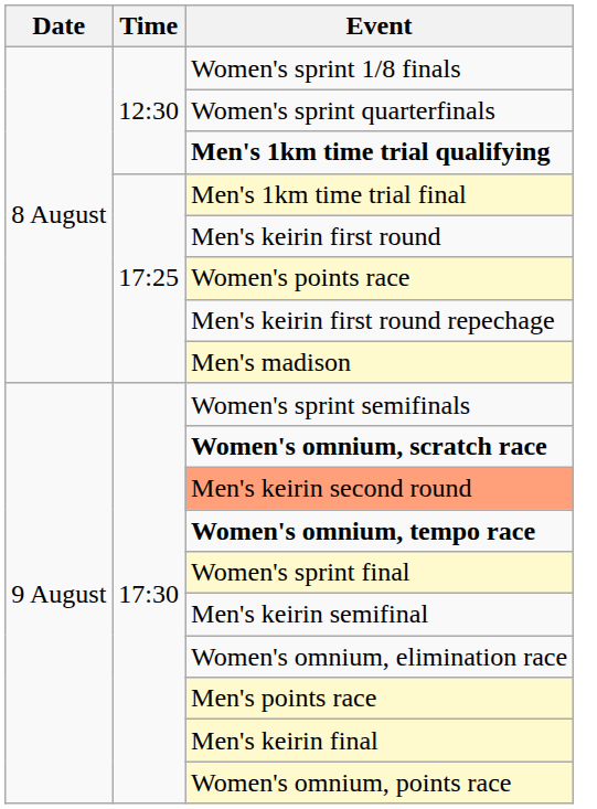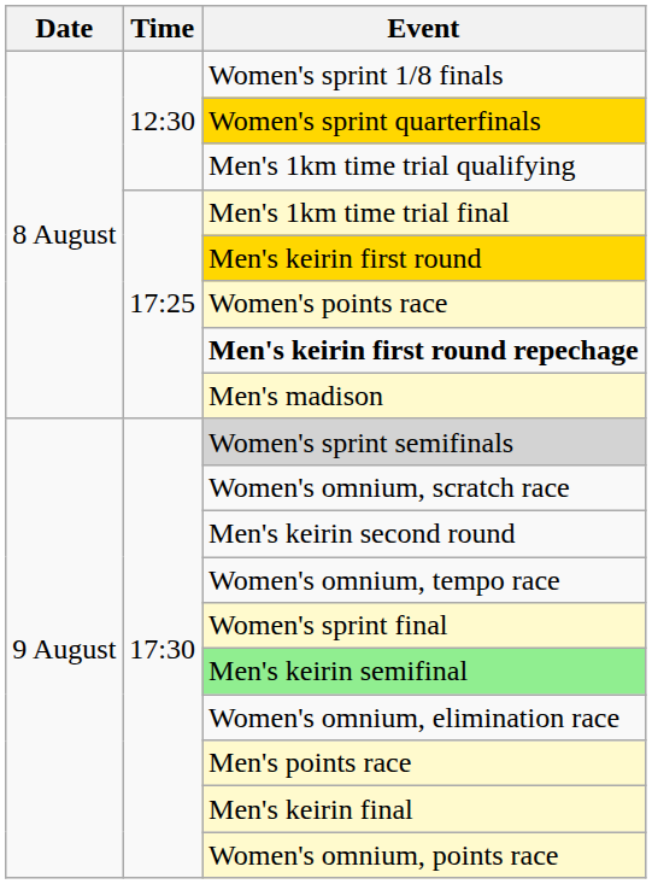Women's sprint quarterfinals | Event: no background -> gold background
Men's 1km time trial qualifying | Event: bold -> normal
Men's keirin first round | Event: no background -> gold background
Men's keirin first round repechage | Event: normal -> bold
Women's sprint semifinals | Event: no background -> lightgrey background
Women's omnium, scratch race | Event: bold -> normal
Men's keirin second round | Event: lightsalmon background -> no background
Women's omnium, tempo race | Event: bold -> normal
Men's keirin semifinal | Event: no background -> lightgreen background
